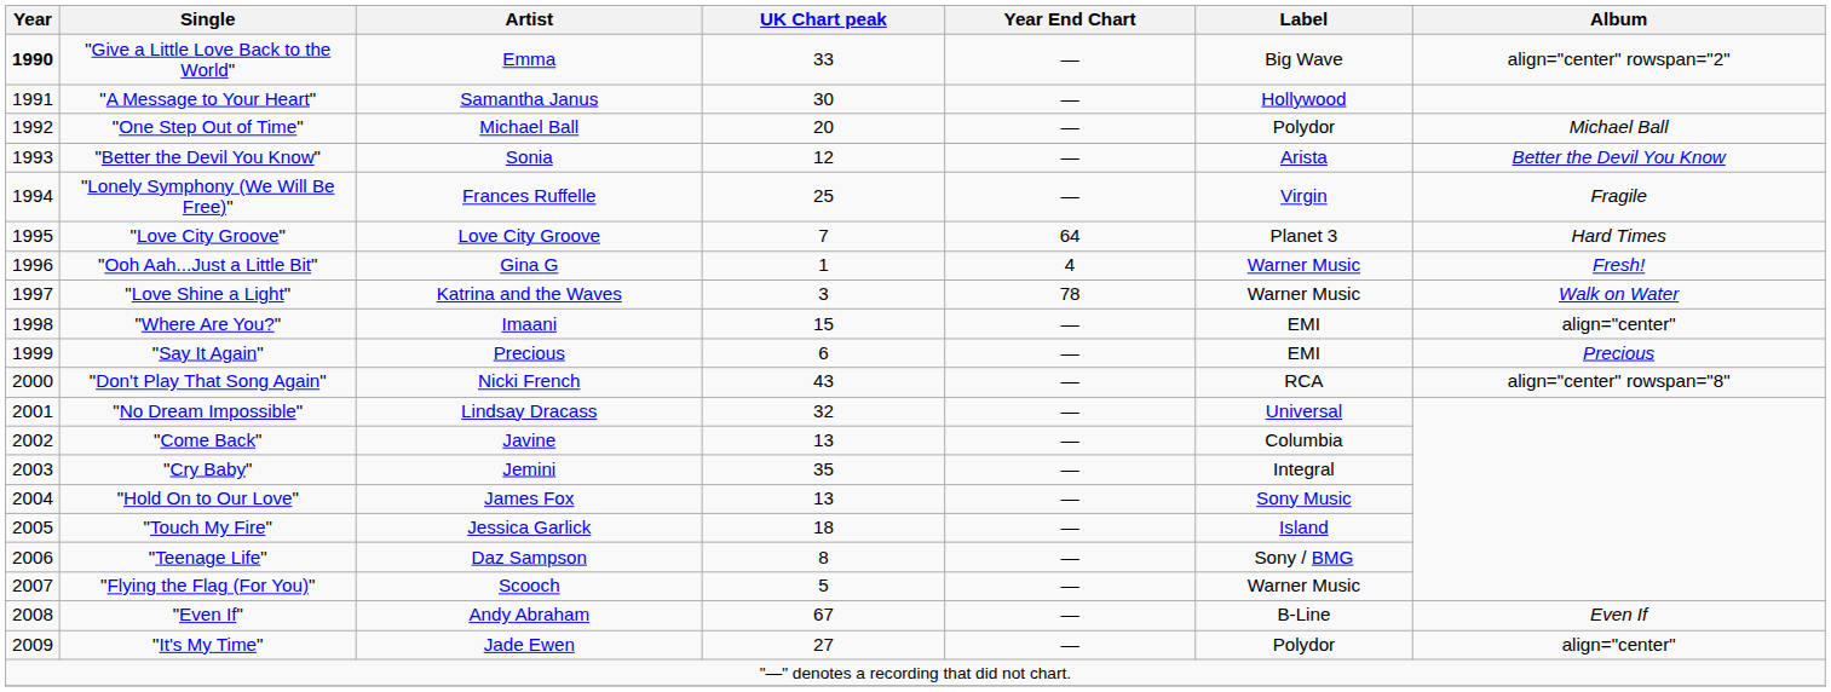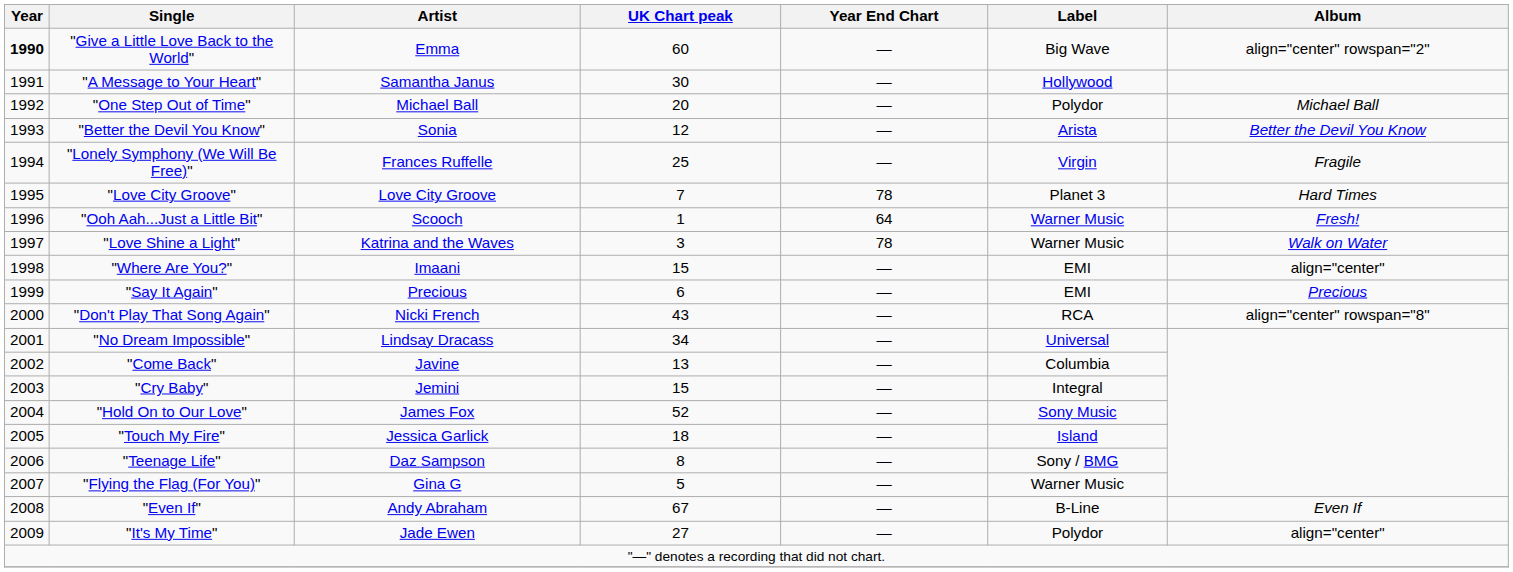"Give a Little Love Back to the World" | UK Chart peak: 33 -> 60
"Love City Groove" | Year End Chart: 64 -> 78
"Ooh Aah...Just a Little Bit" | Artist: Gina G -> Scooch
"Ooh Aah...Just a Little Bit" | Year End Chart: 4 -> 64
"No Dream Impossible" | UK Chart peak: 32 -> 34
"Cry Baby" | UK Chart peak: 35 -> 15
"Hold On to Our Love" | UK Chart peak: 13 -> 52
"Flying the Flag (For You)" | Artist: Scooch -> Gina G
